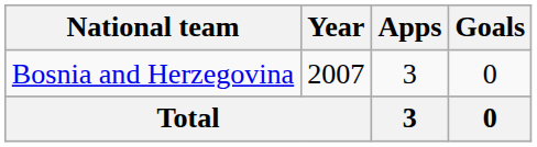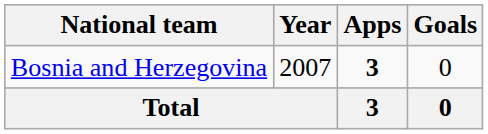Bosnia and Herzegovina | Apps: normal -> bold
